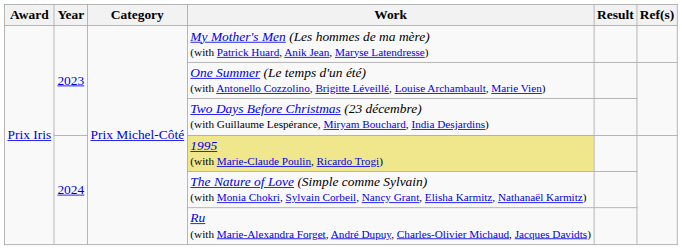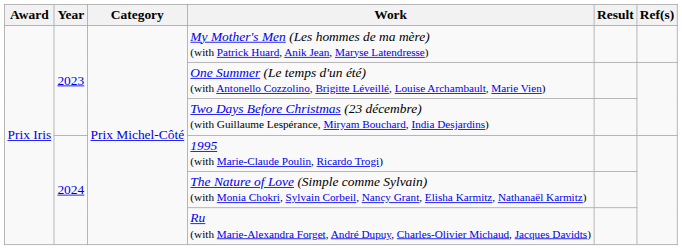1995 (with Marie-Claude Poulin, Ricardo Trogi) | Work: khaki background -> no background
